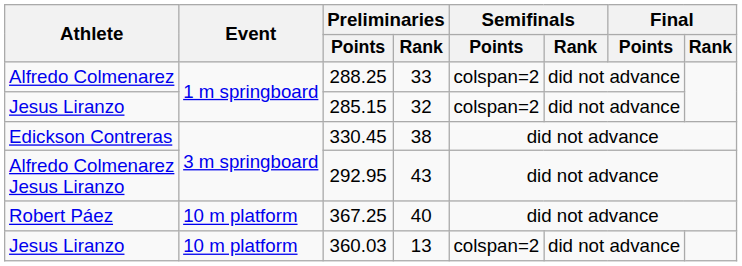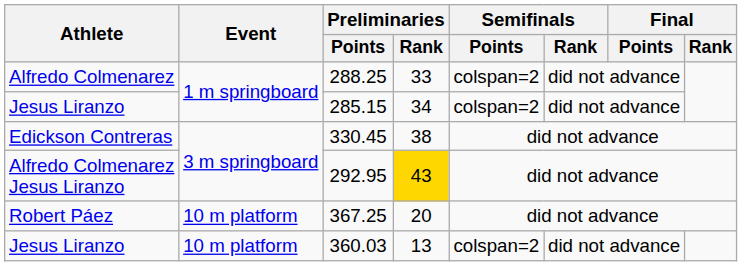285.15 | Preliminaries / Rank: 32 -> 34
292.95 | Preliminaries / Rank: no background -> gold background
367.25 | Preliminaries / Rank: 40 -> 20
